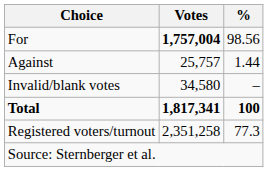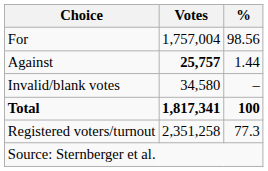For | Votes: bold -> normal
Against | Votes: normal -> bold
